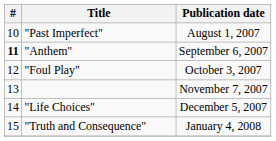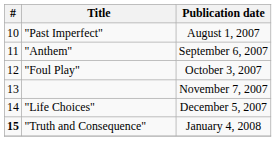"Anthem" | #: bold -> normal
"Truth and Consequence" | #: normal -> bold
